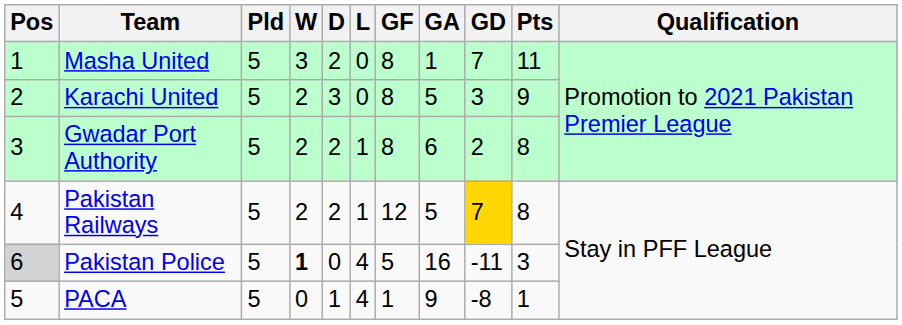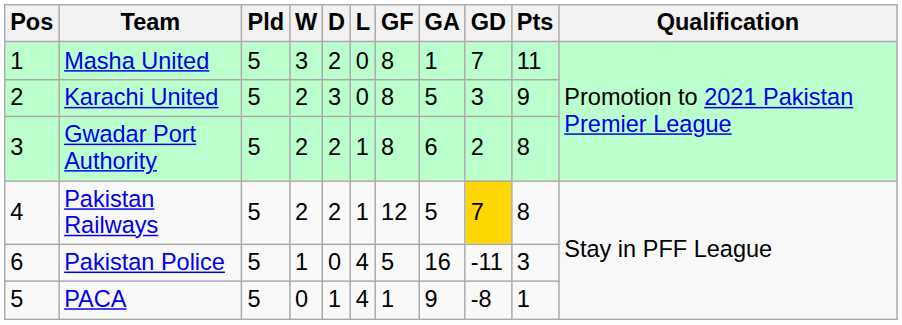Pakistan Police | Pos: lightgrey background -> no background
Pakistan Police | W: bold -> normal
